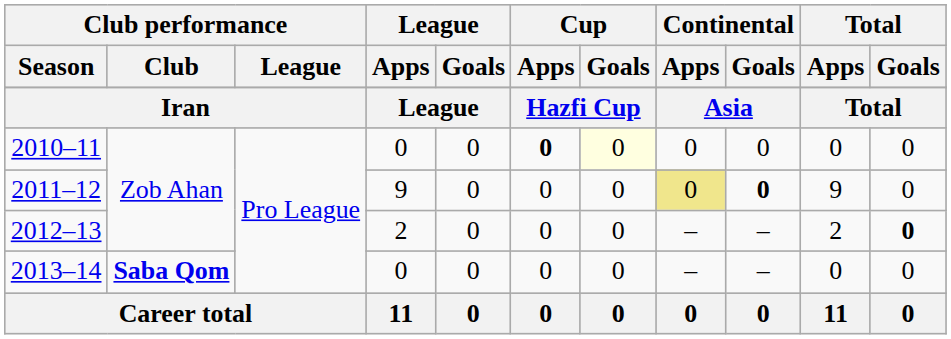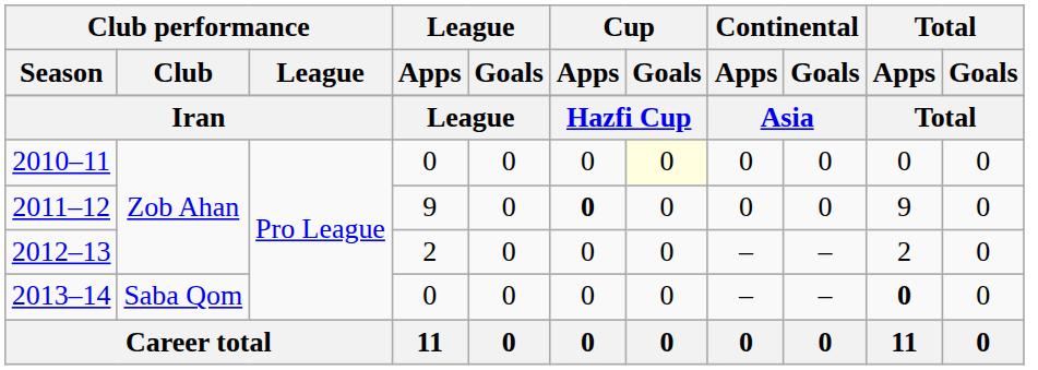2010–11 | Cup / Apps: bold -> normal
2011–12 | Cup / Apps: normal -> bold
2011–12 | Continental / Apps: khaki background -> no background
2011–12 | Continental / Goals: bold -> normal
2012–13 | Total / Goals: bold -> normal
2013–14 | Club performance / Club: bold -> normal
2013–14 | Total / Apps: normal -> bold
